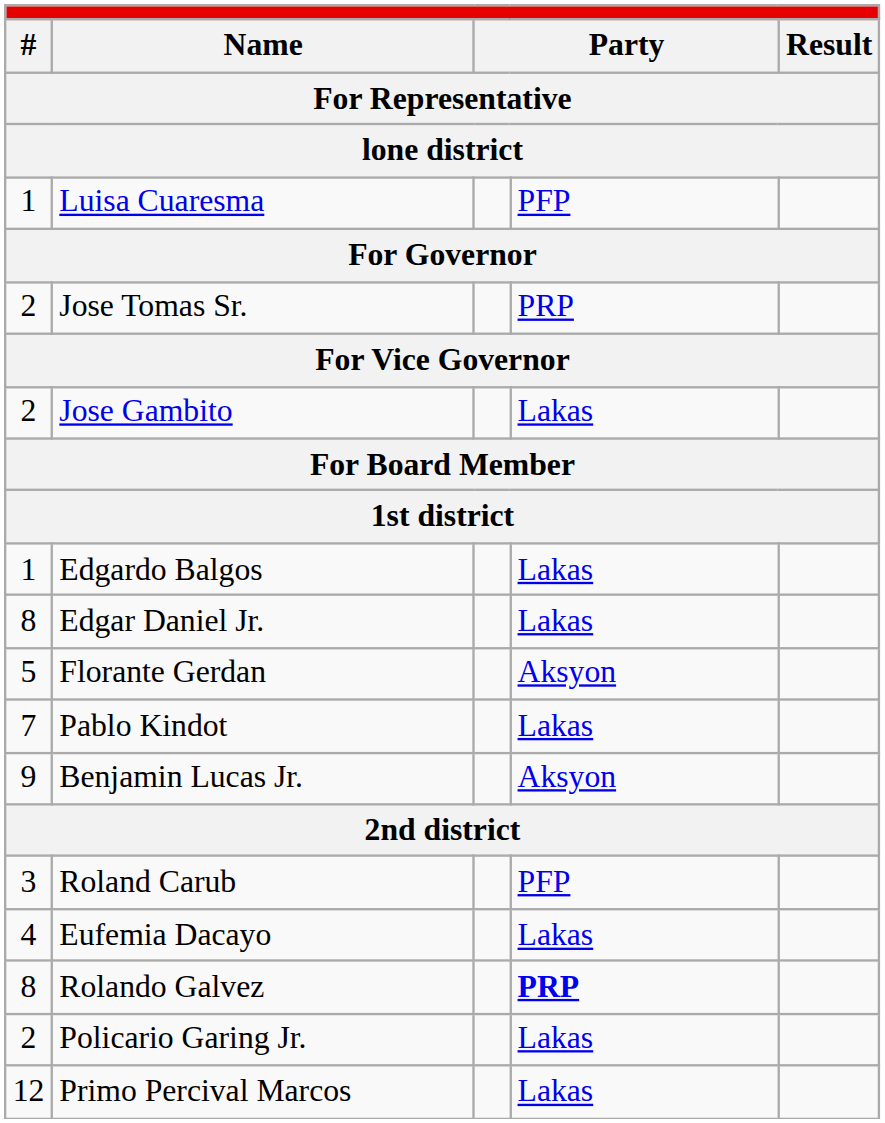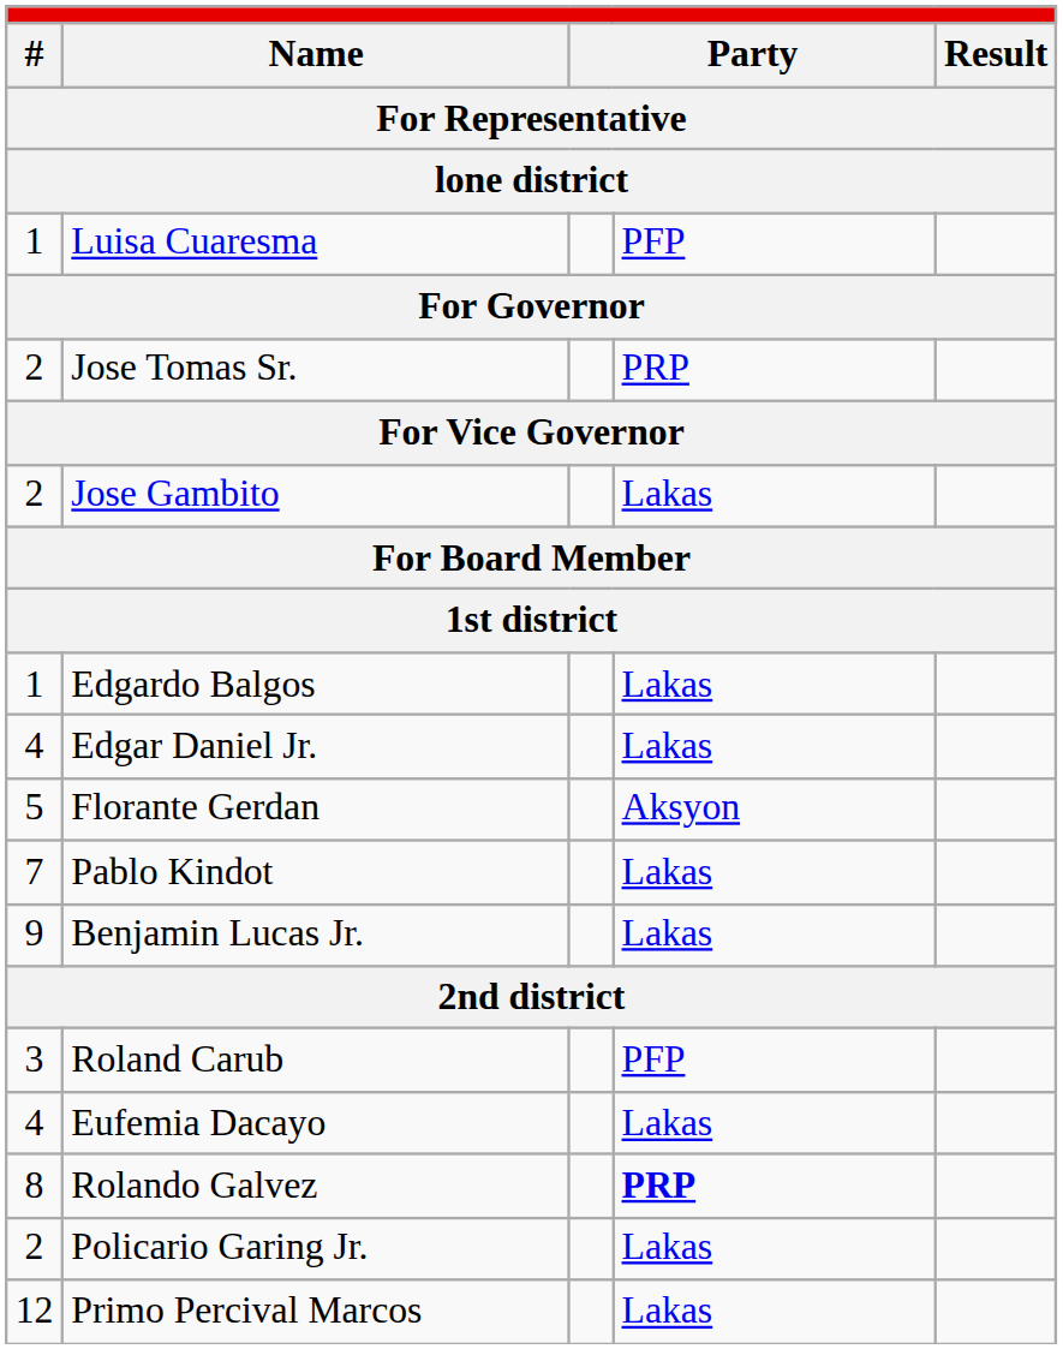Edgar Daniel Jr. | column 1: 8 -> 4
Benjamin Lucas Jr. | column 4: Aksyon -> Lakas
